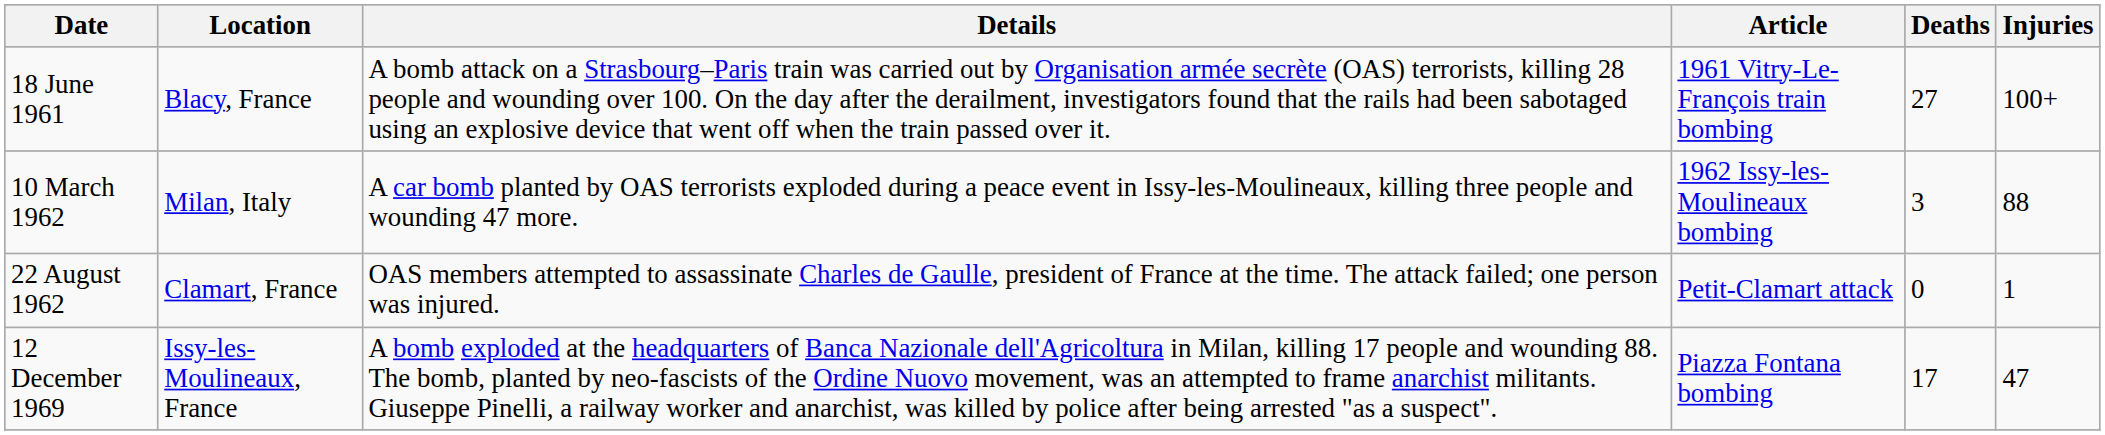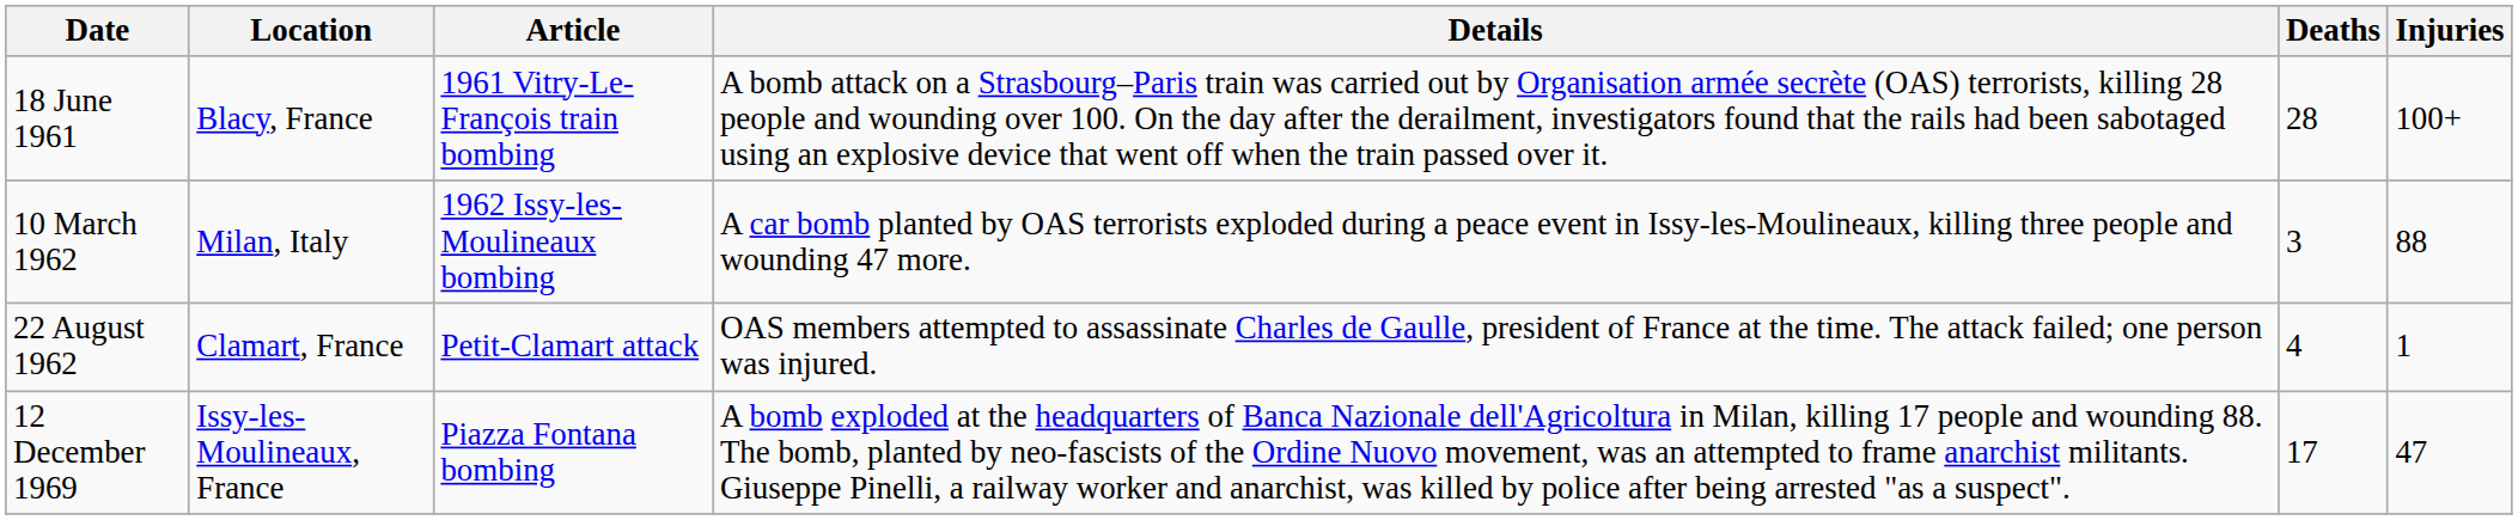columns swapped: Article <-> Details
18 June 1961 | Deaths: 27 -> 28
22 August 1962 | Deaths: 0 -> 4
